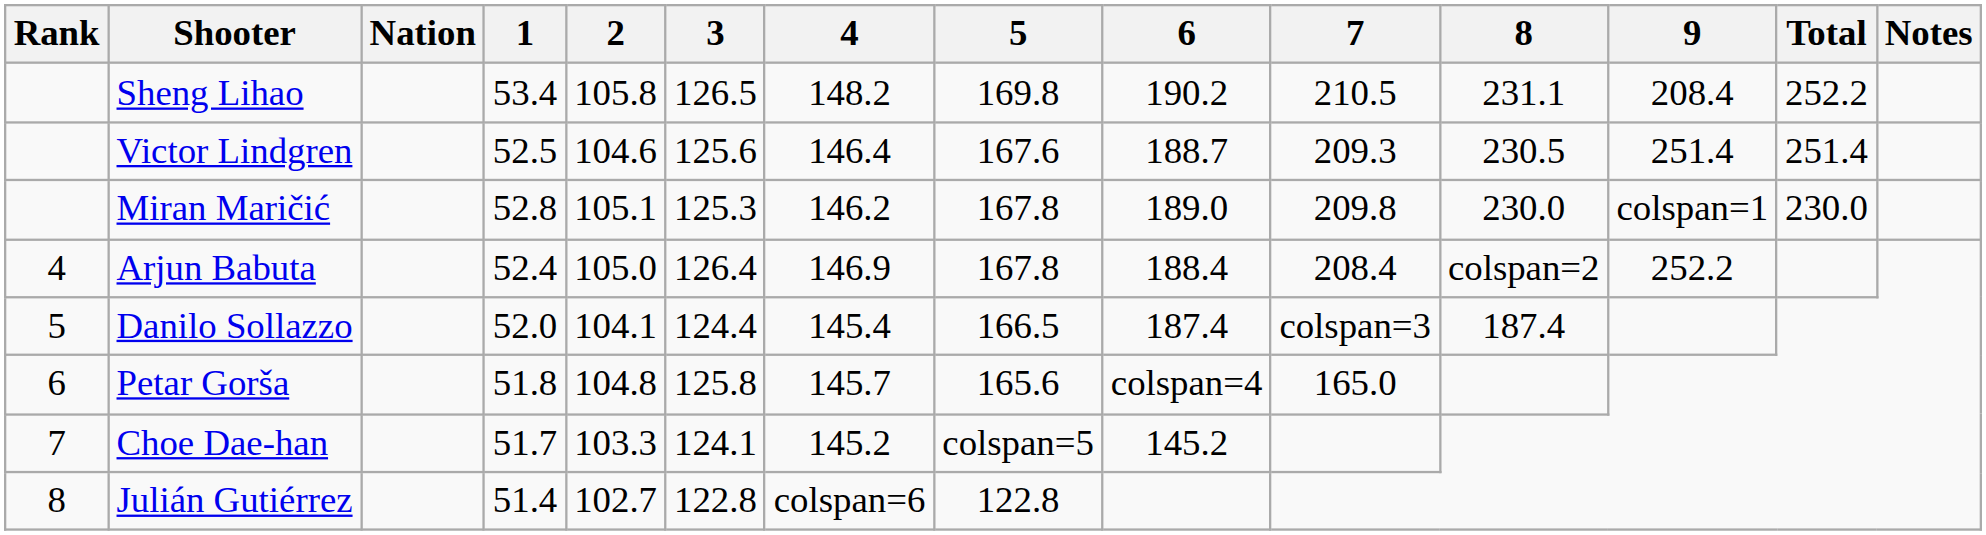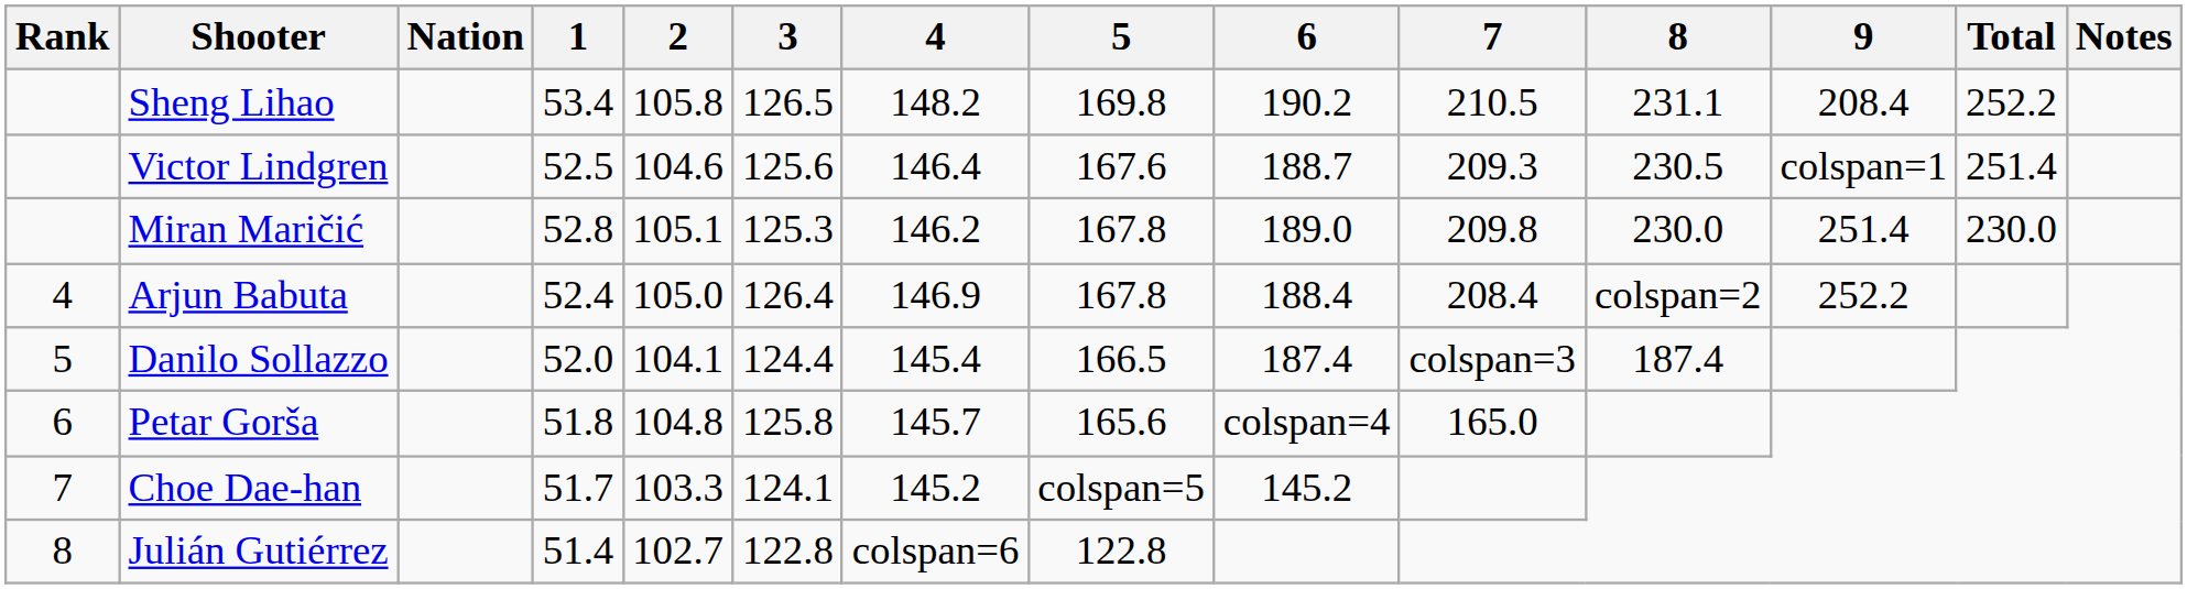Victor Lindgren | 9: 251.4 -> colspan=1
Miran Maričić | 9: colspan=1 -> 251.4
